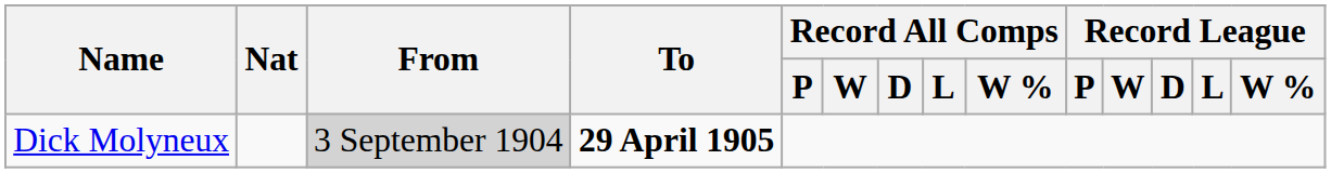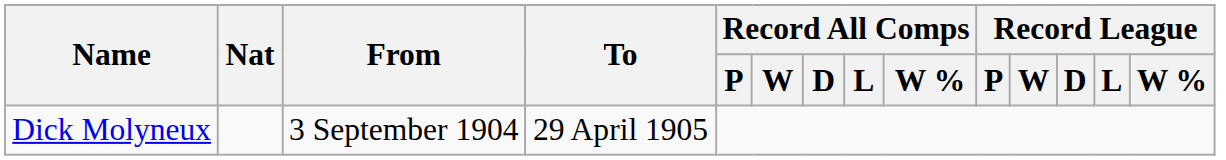Dick Molyneux | From: lightgrey background -> no background
Dick Molyneux | To: bold -> normal
